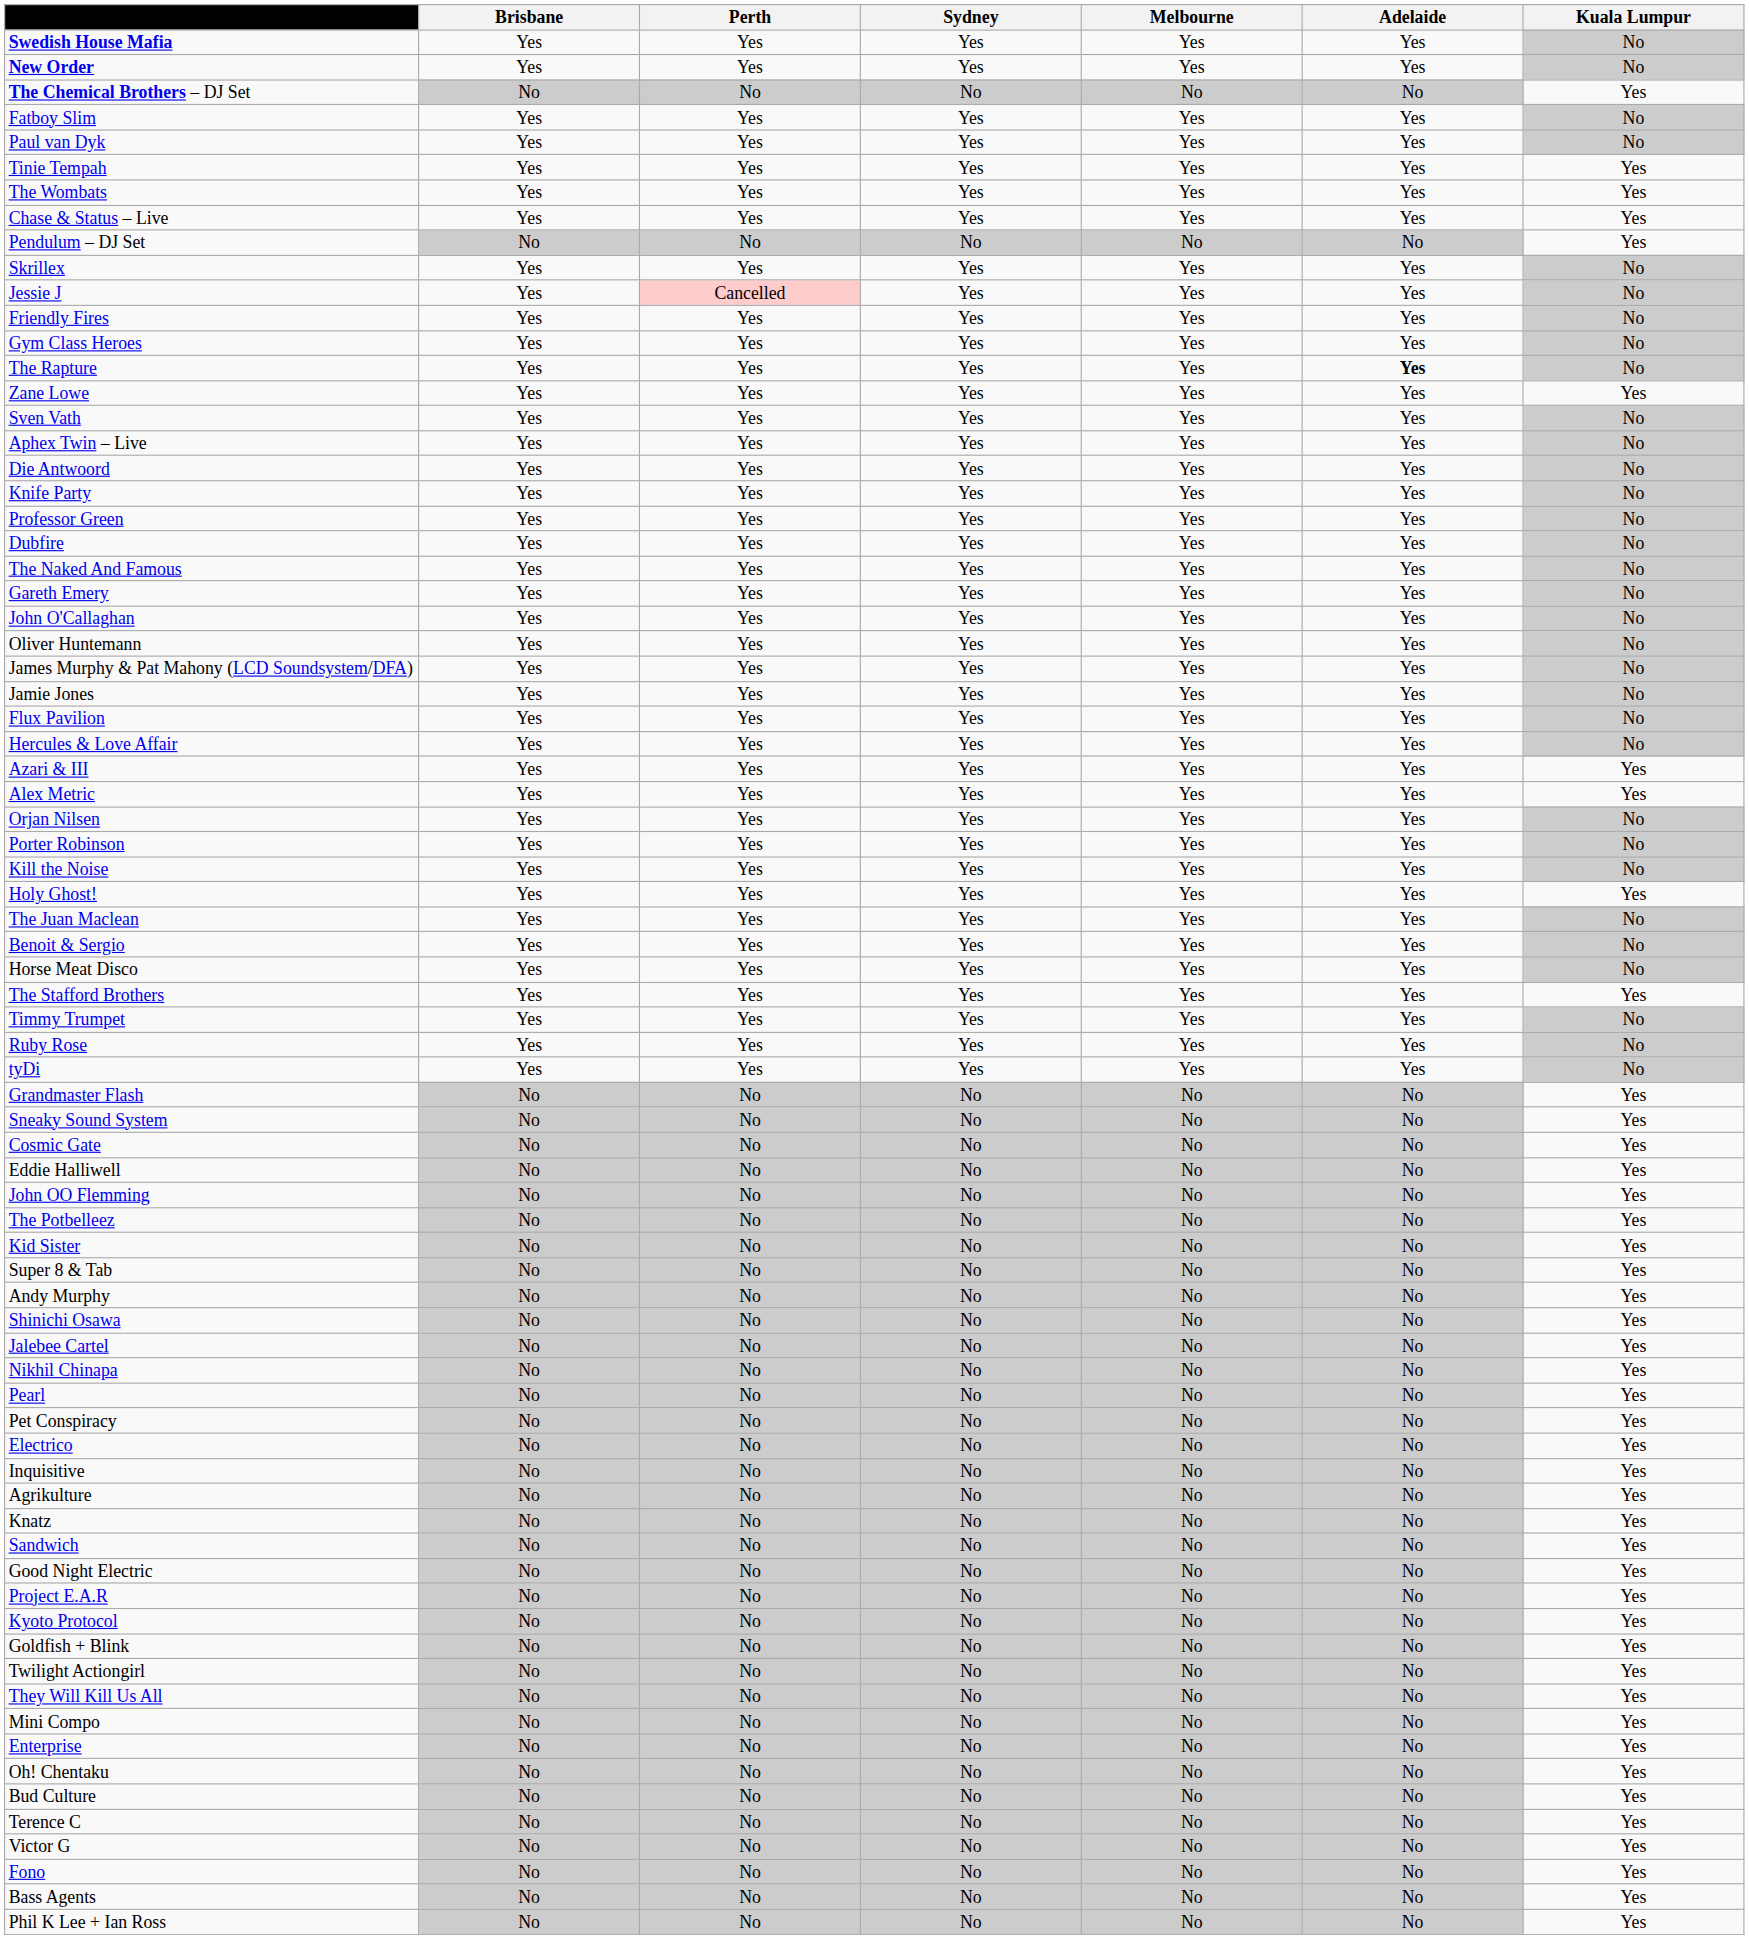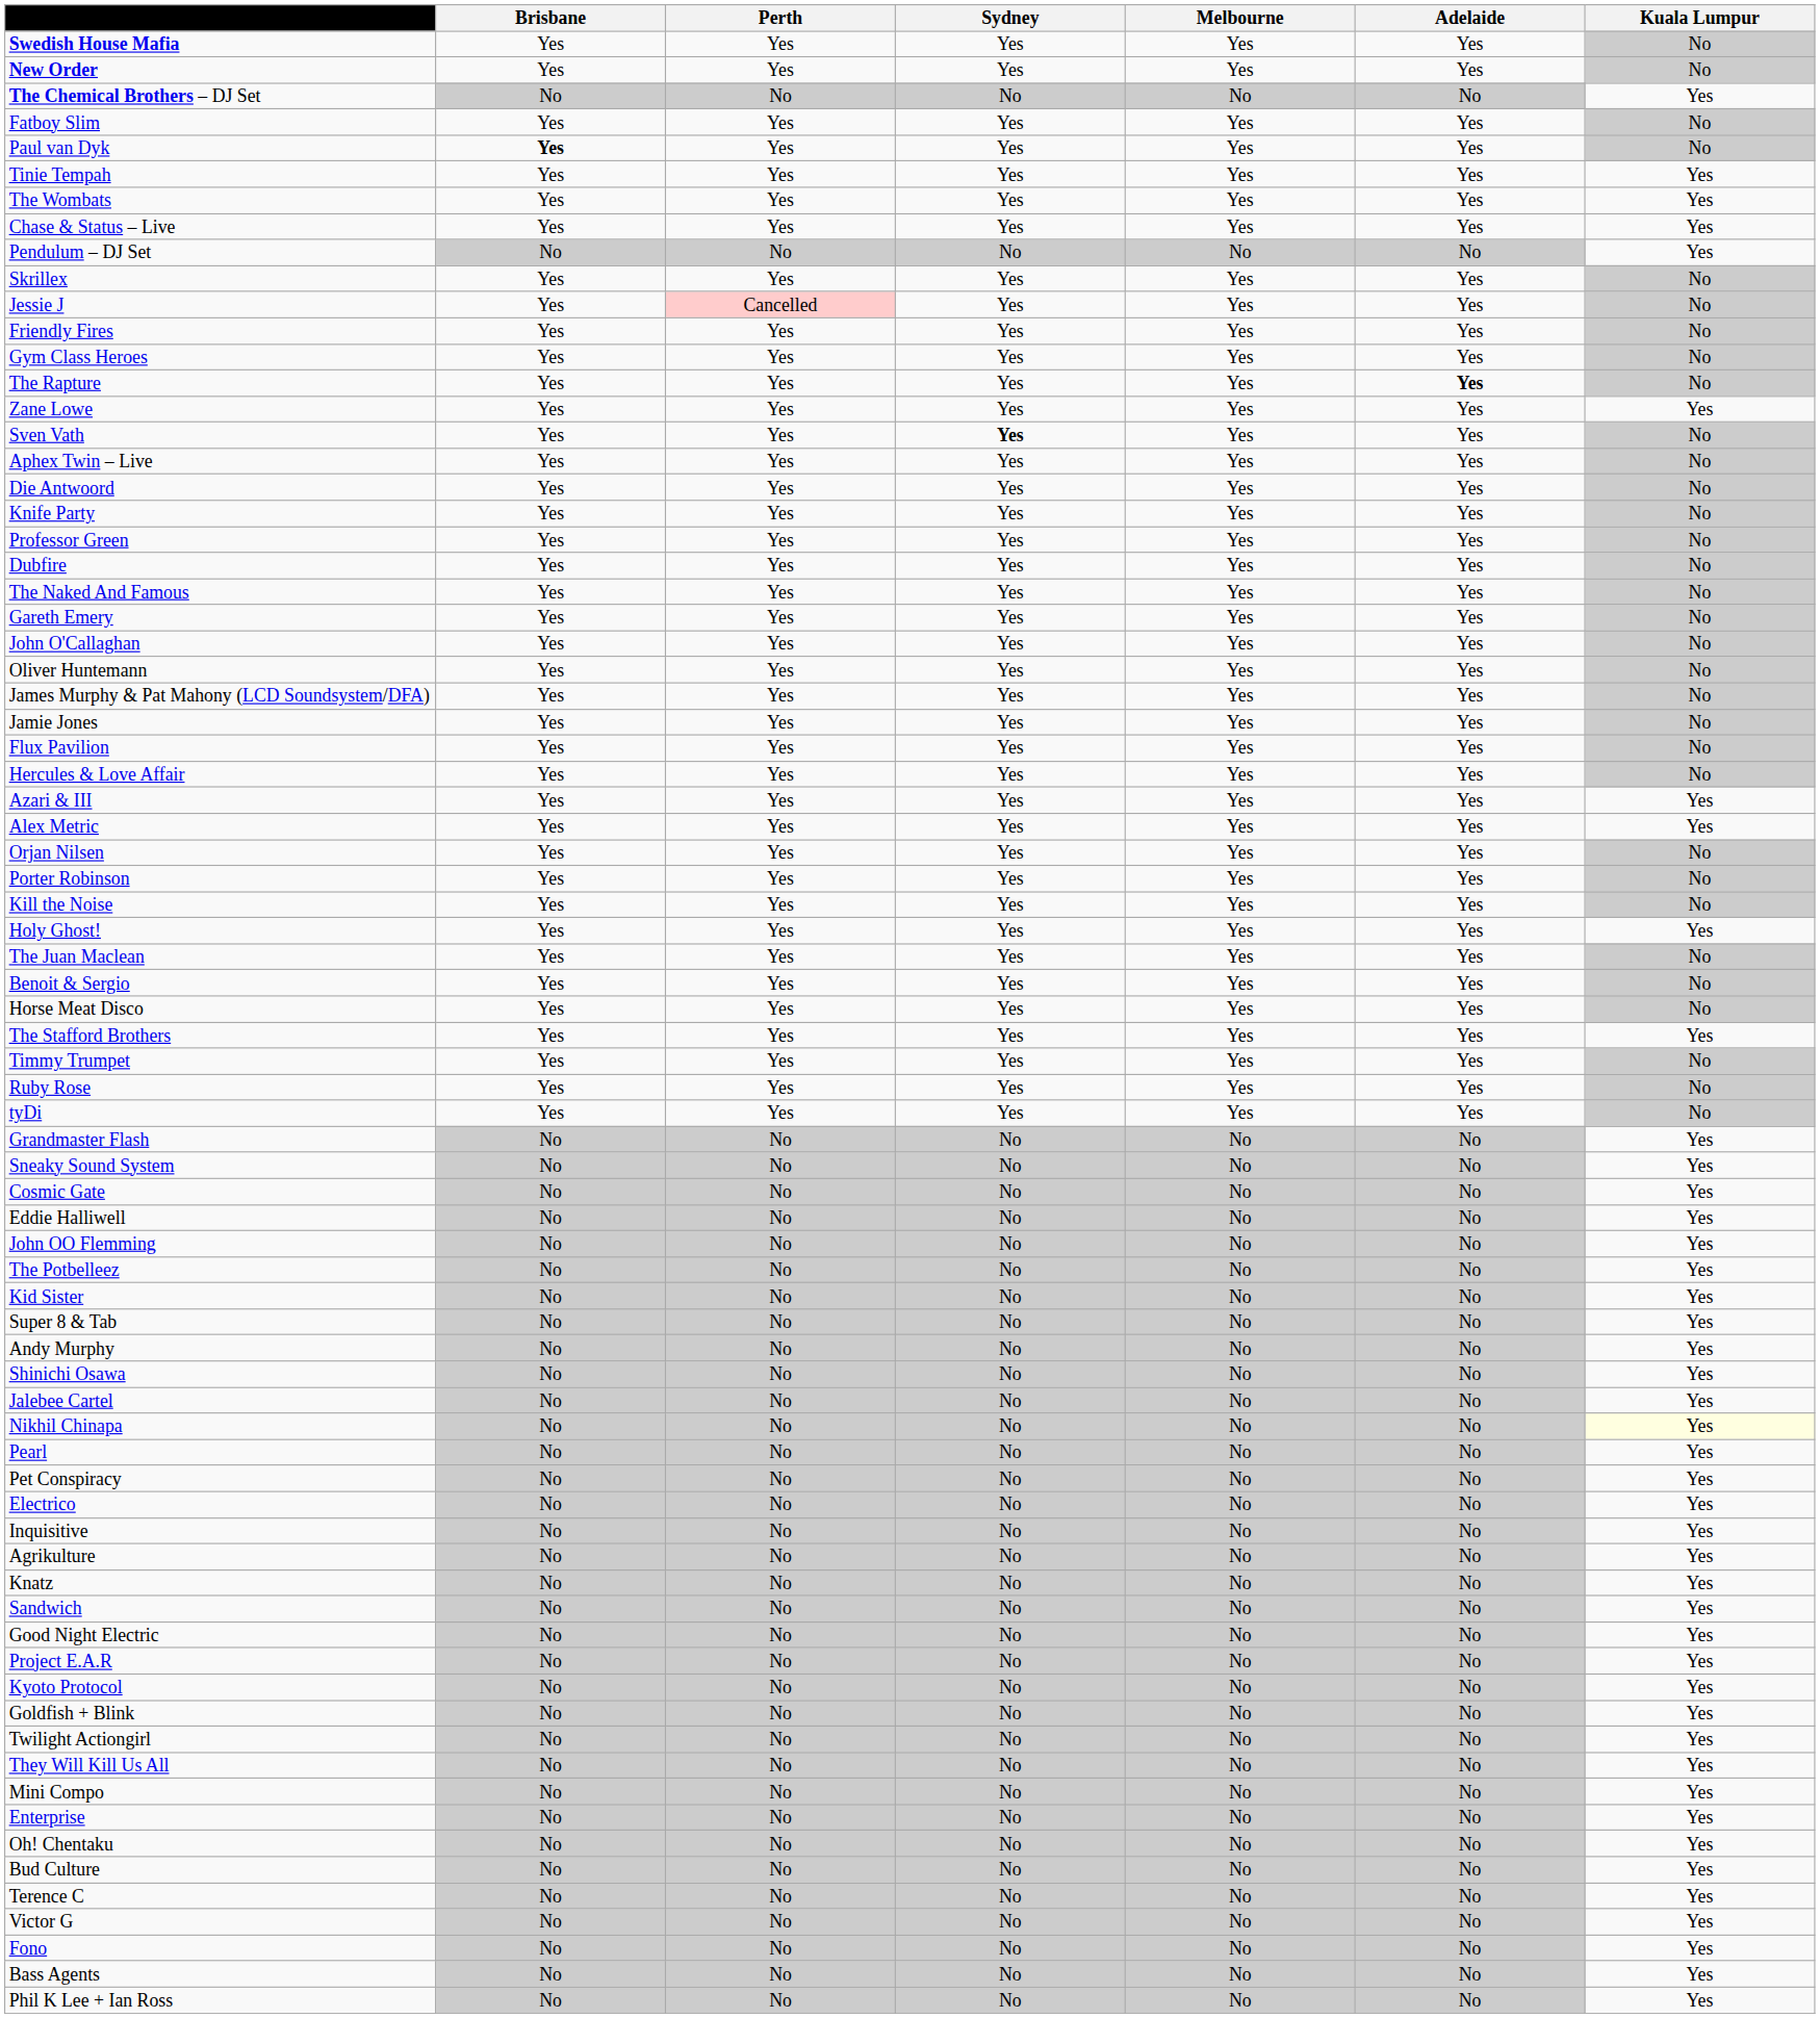Paul van Dyk | Brisbane: normal -> bold
Sven Vath | Sydney: normal -> bold
Nikhil Chinapa | Kuala Lumpur: no background -> lightyellow background
